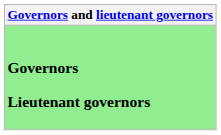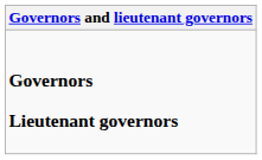row 2 | column 1: lightgreen background -> no background
